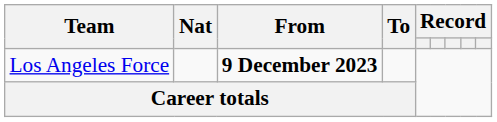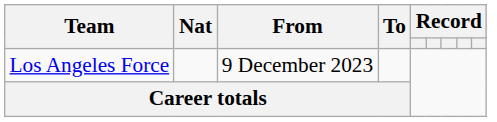Los Angeles Force | From: bold -> normal
